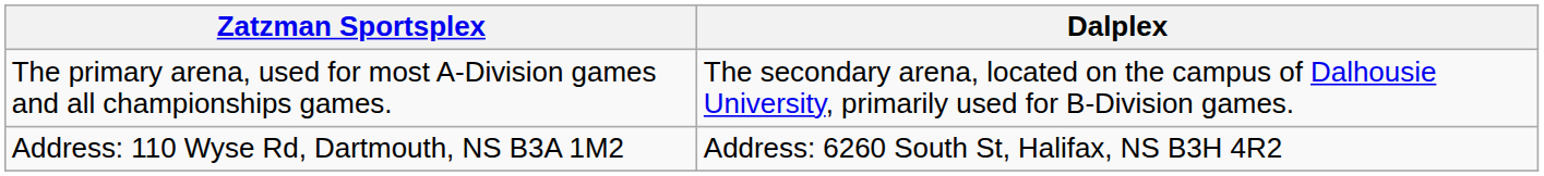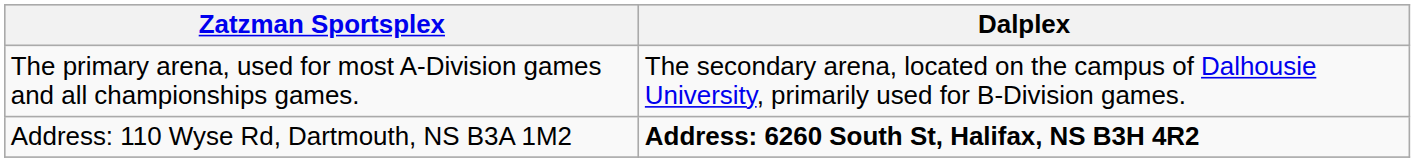Address: 110 Wyse Rd, Dartmouth, NS B3A 1M2 | Dalplex: normal -> bold
